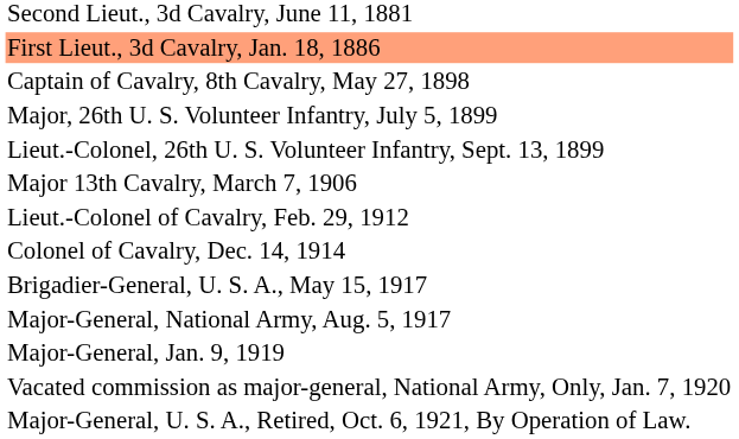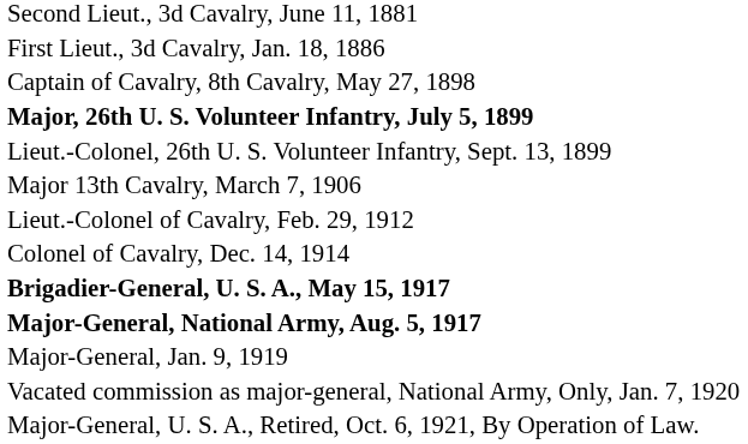row 2 | column 1: lightsalmon background -> no background
row 4 | column 1: normal -> bold
row 9 | column 1: normal -> bold
row 10 | column 1: normal -> bold
